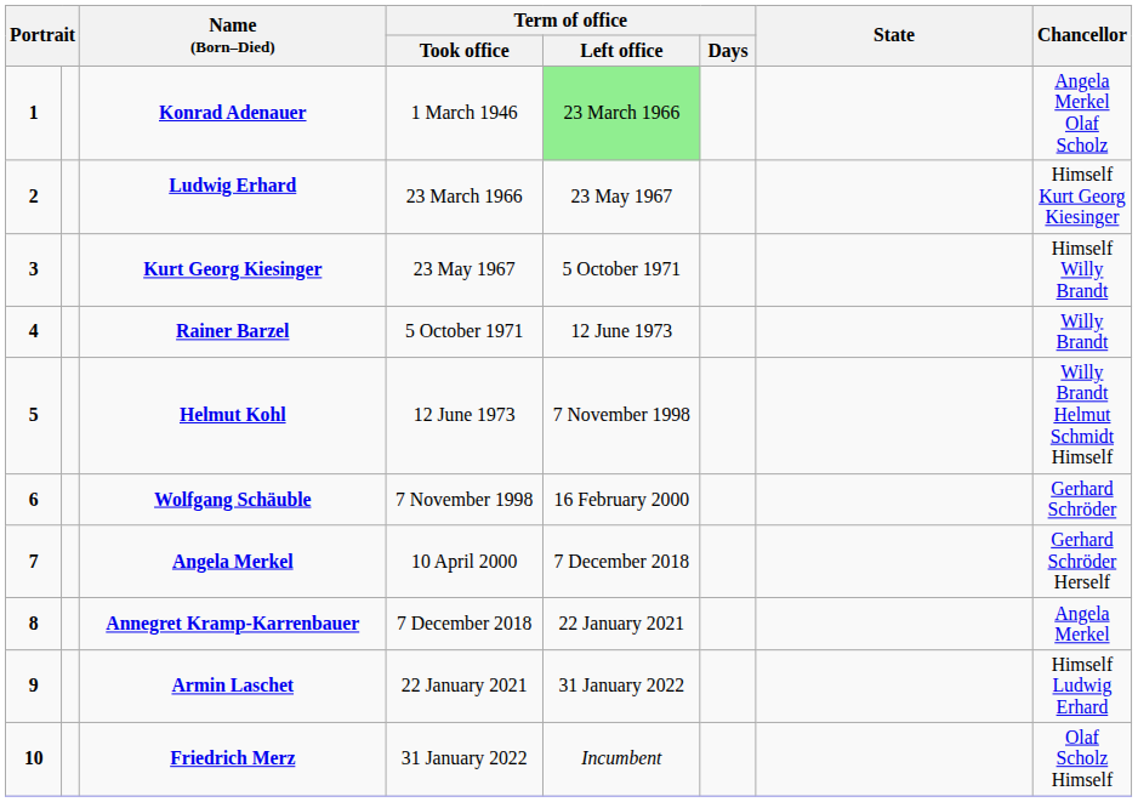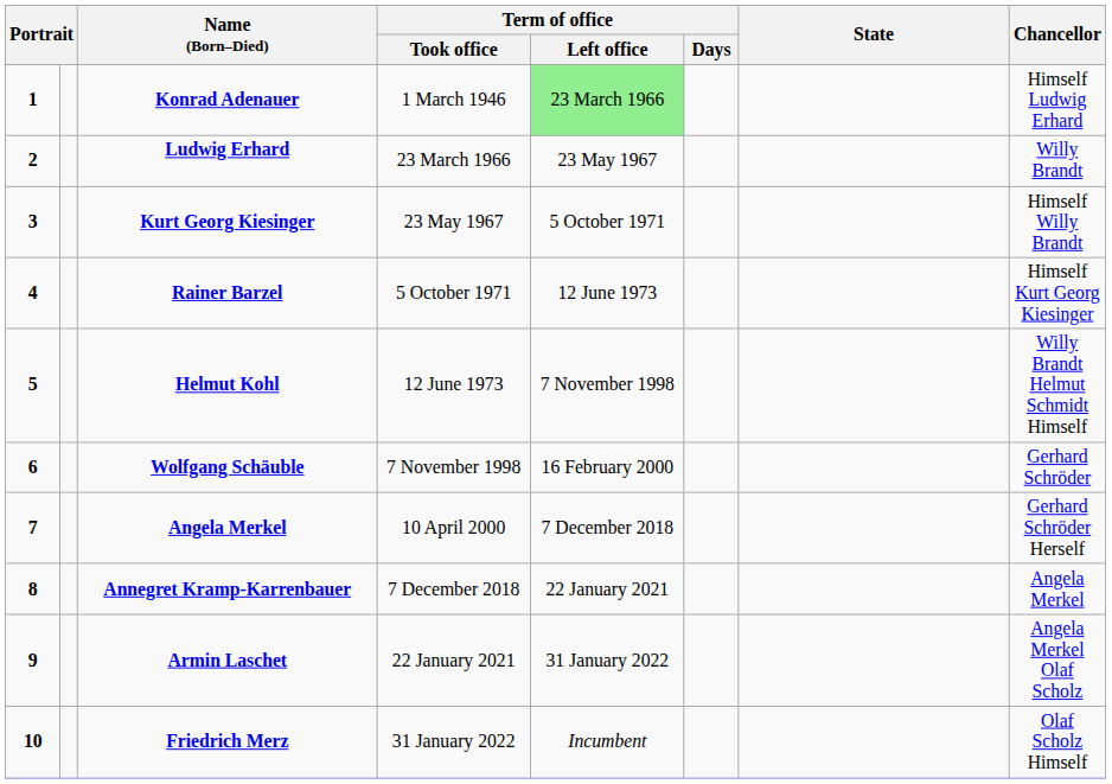Konrad Adenauer | Chancellor: Angela Merkel Olaf Scholz -> Himself Ludwig Erhard
Ludwig Erhard | Chancellor: Himself Kurt Georg Kiesinger -> Willy Brandt
Rainer Barzel | Chancellor: Willy Brandt -> Himself Kurt Georg Kiesinger
Armin Laschet | Chancellor: Himself Ludwig Erhard -> Angela Merkel Olaf Scholz
